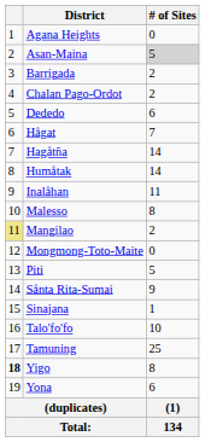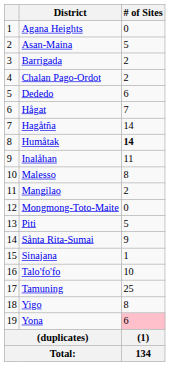Asan-Maina | # of Sites: lightgrey background -> no background
Humåtak | # of Sites: normal -> bold
Mangilao | column 1: khaki background -> no background
Yigo | column 1: bold -> normal
Yona | # of Sites: no background -> pink background
